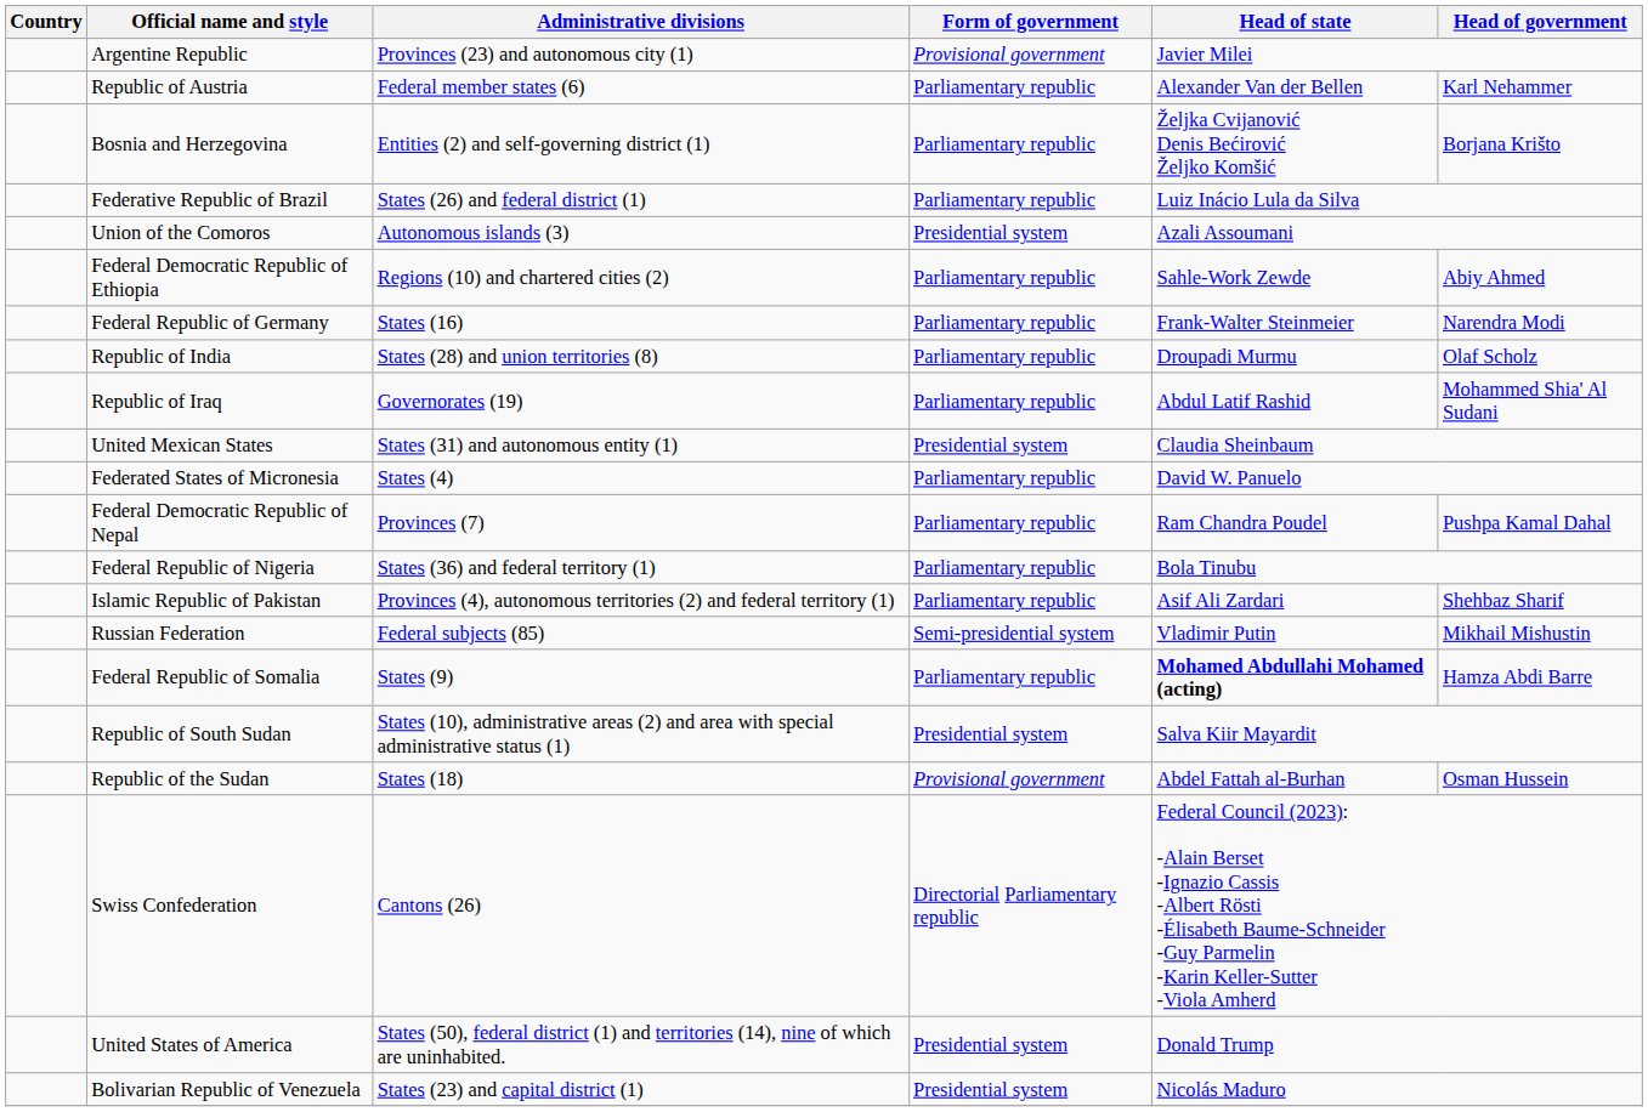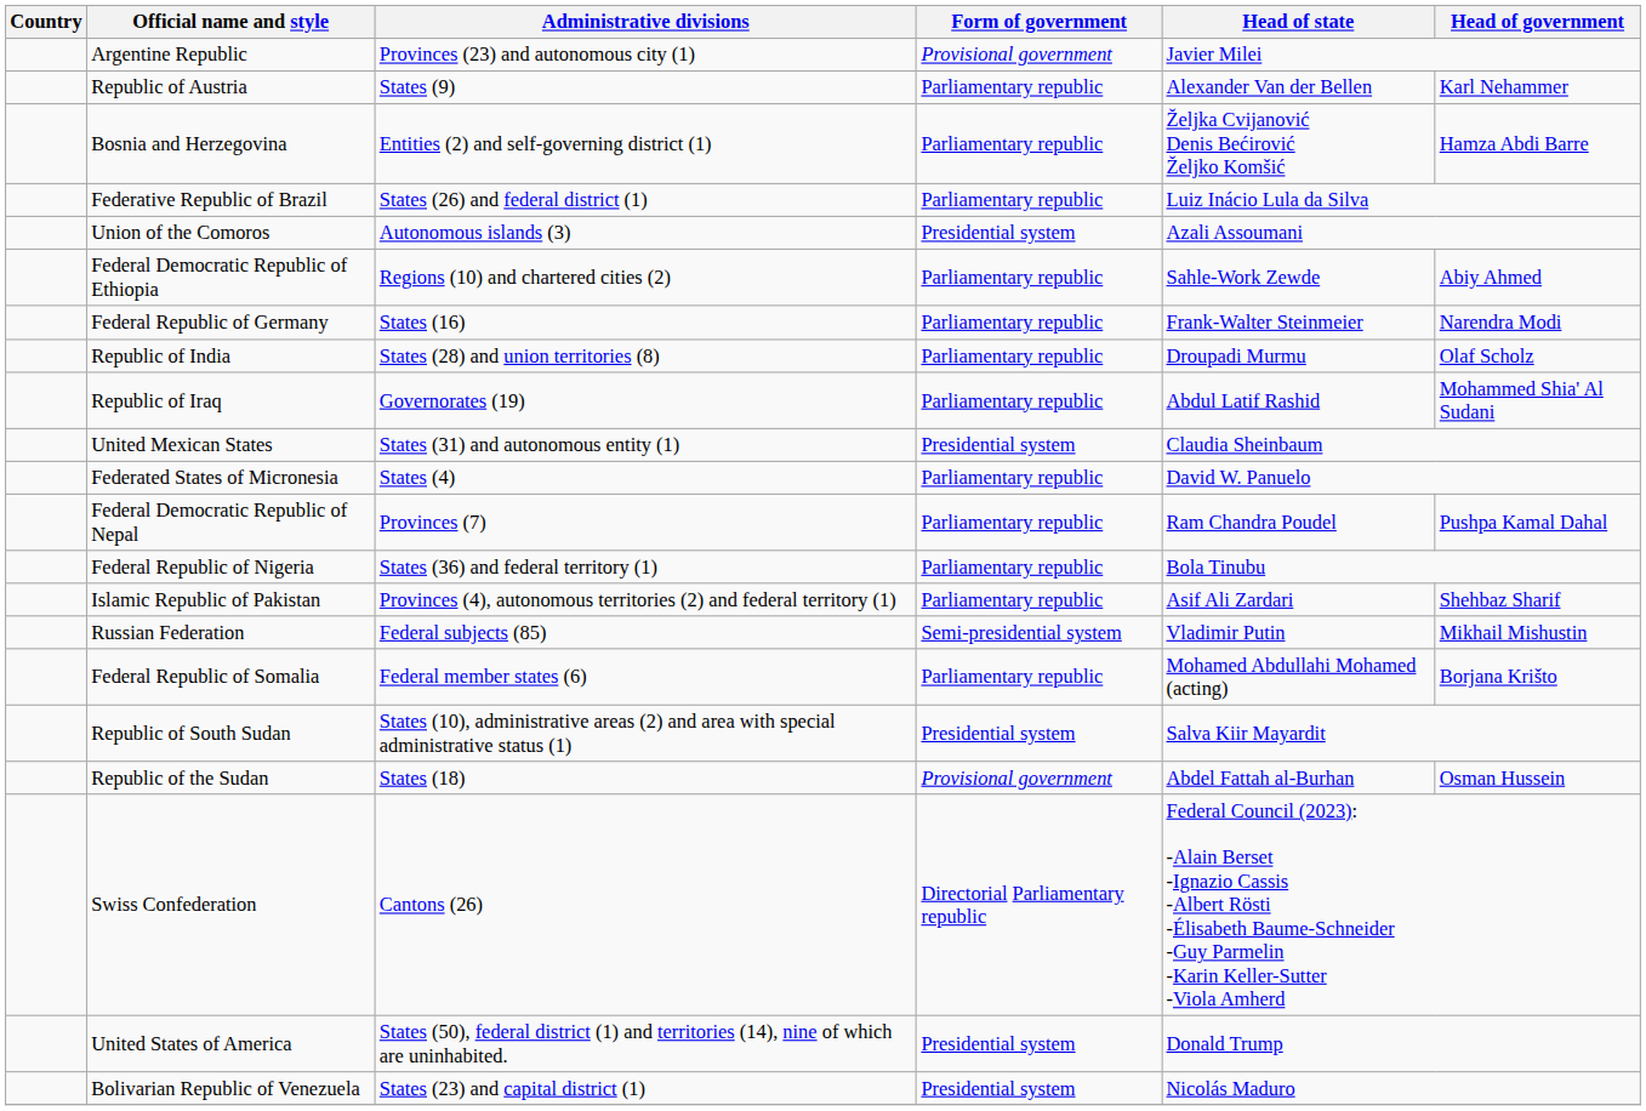Republic of Austria | Administrative divisions: Federal member states (6) -> States (9)
Bosnia and Herzegovina | Head of government: Borjana Krišto -> Hamza Abdi Barre
Federal Republic of Somalia | Administrative divisions: States (9) -> Federal member states (6)
Federal Republic of Somalia | Head of state: bold -> normal
Federal Republic of Somalia | Head of government: Hamza Abdi Barre -> Borjana Krišto
